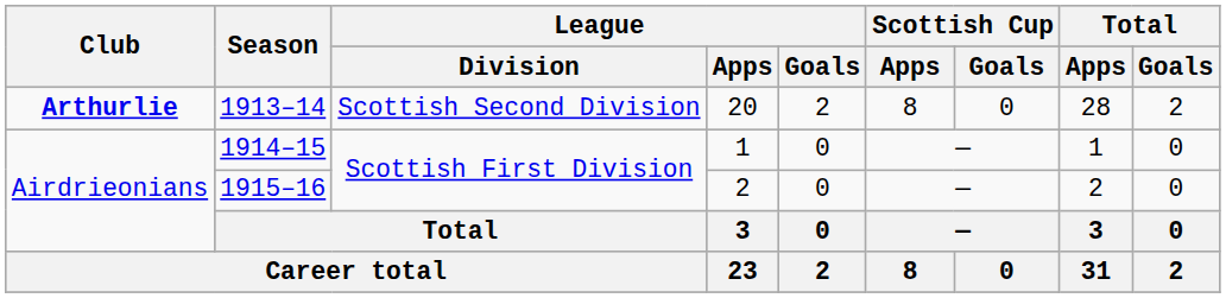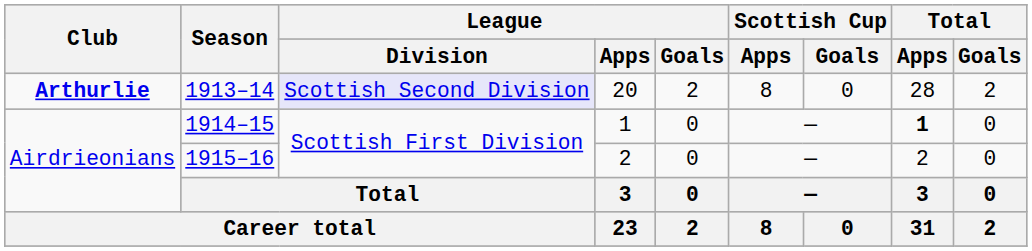1913–14 | League / Division: no background -> lavender background
1914–15 | Total / Apps: normal -> bold
